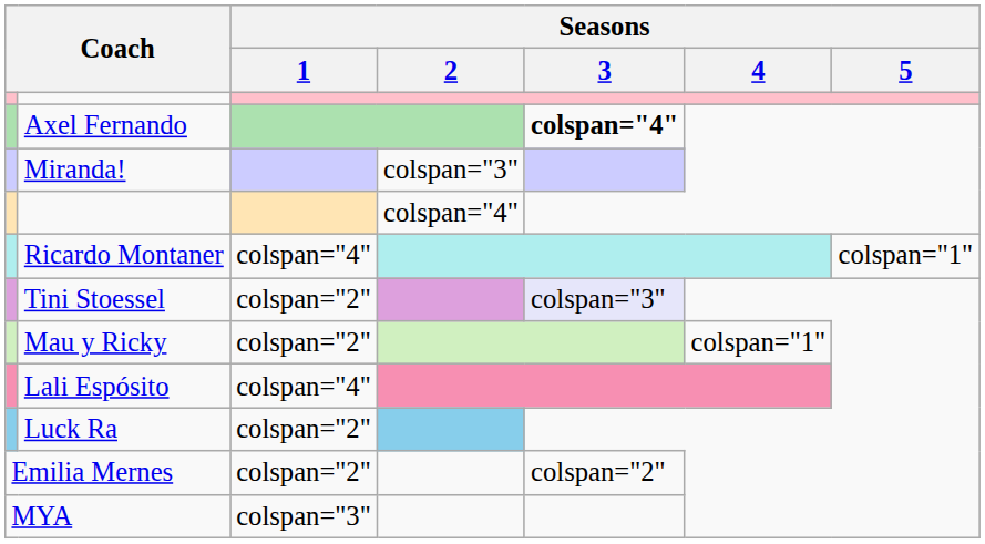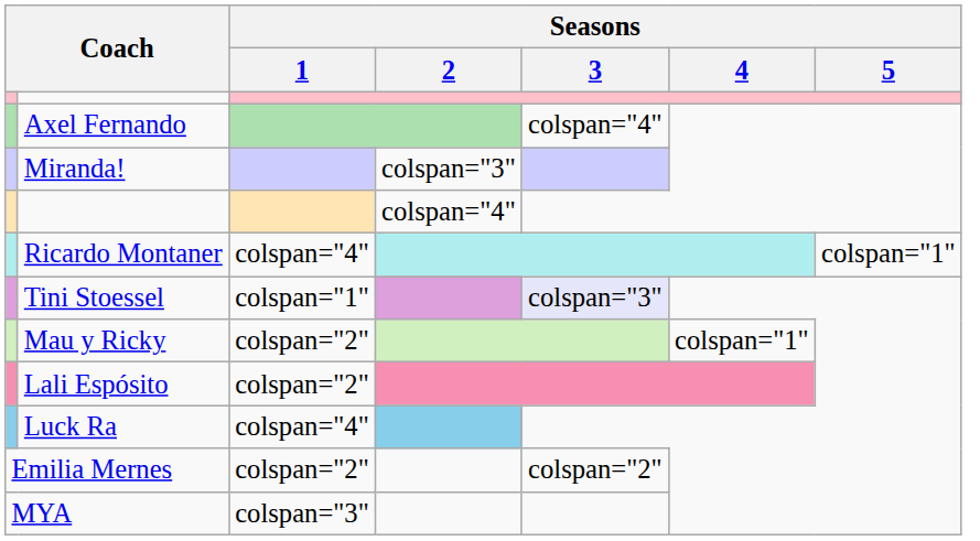Axel Fernando | Seasons / 3: bold -> normal
Tini Stoessel | Seasons / 1: colspan="2" -> colspan="1"
Lali Espósito | Seasons / 1: colspan="4" -> colspan="2"
Luck Ra | Seasons / 1: colspan="2" -> colspan="4"
